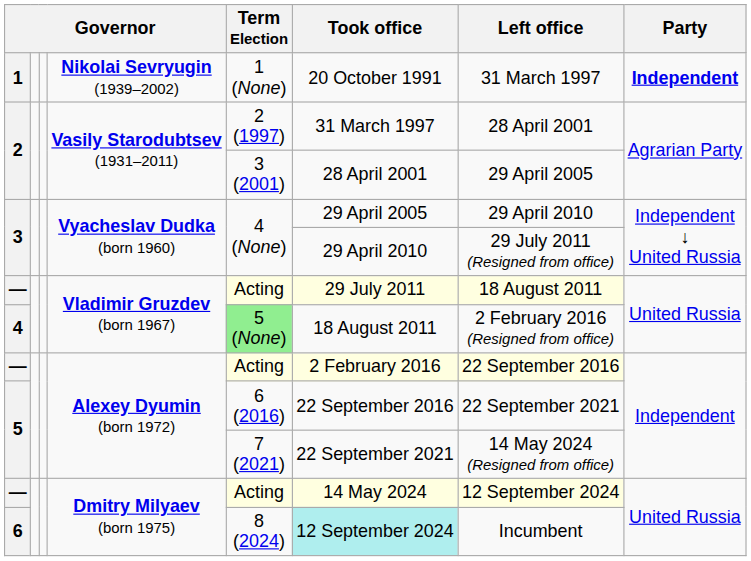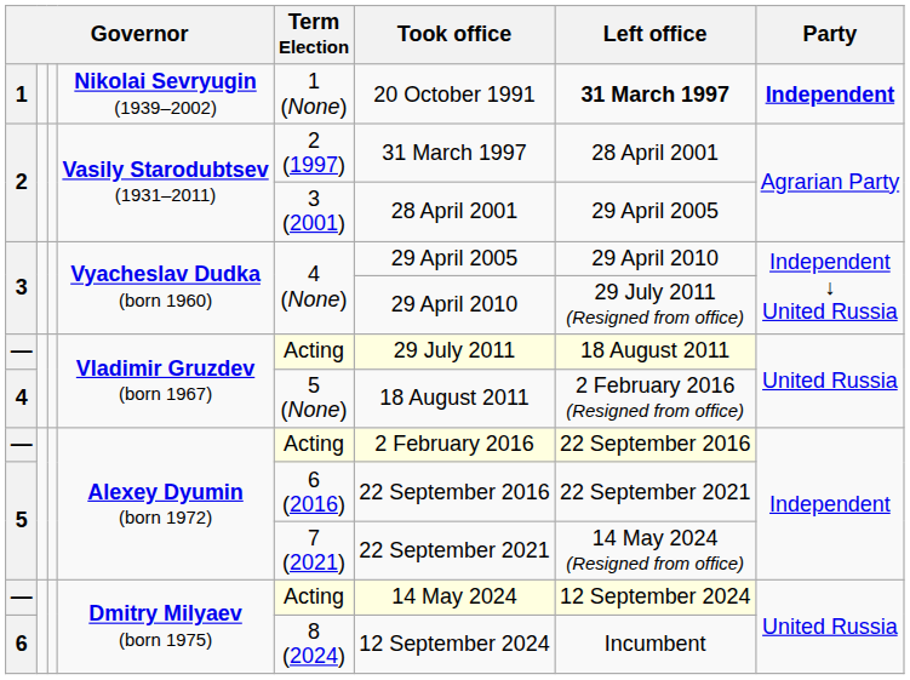1 | Left office: normal -> bold
4 | Term Election: lightgreen background -> no background
6 | Took office: paleturquoise background -> no background
